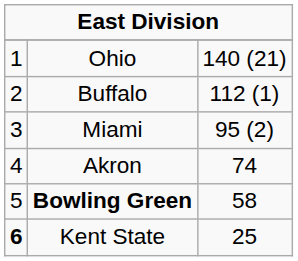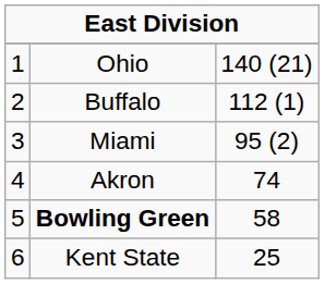Kent State | column 1: bold -> normal
